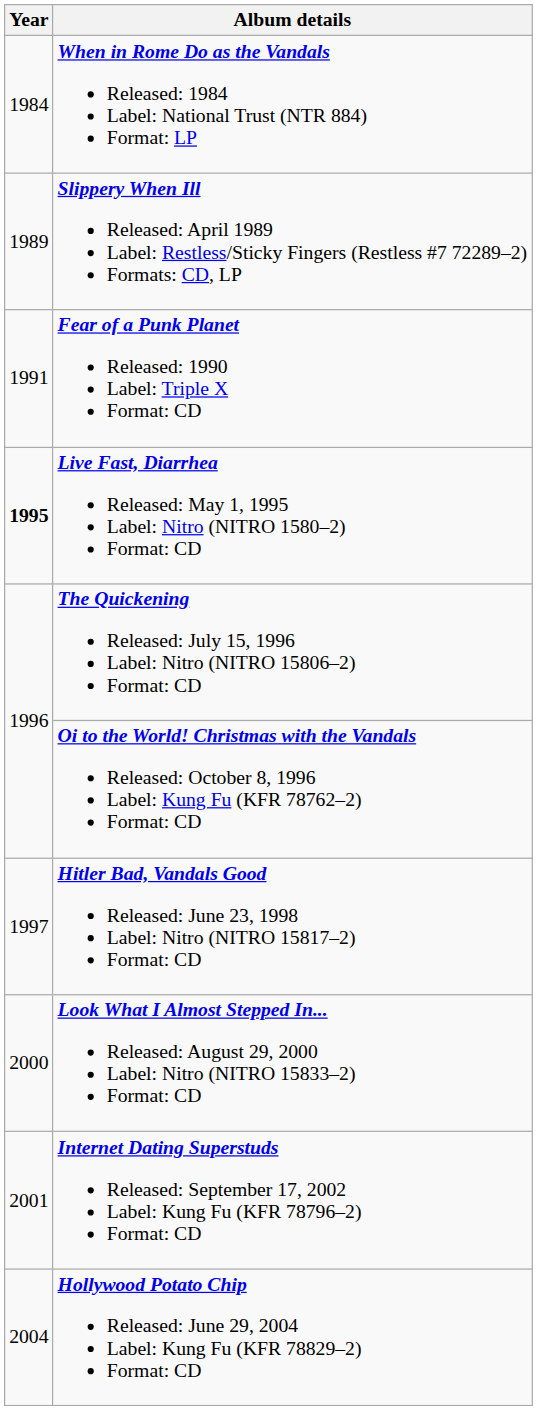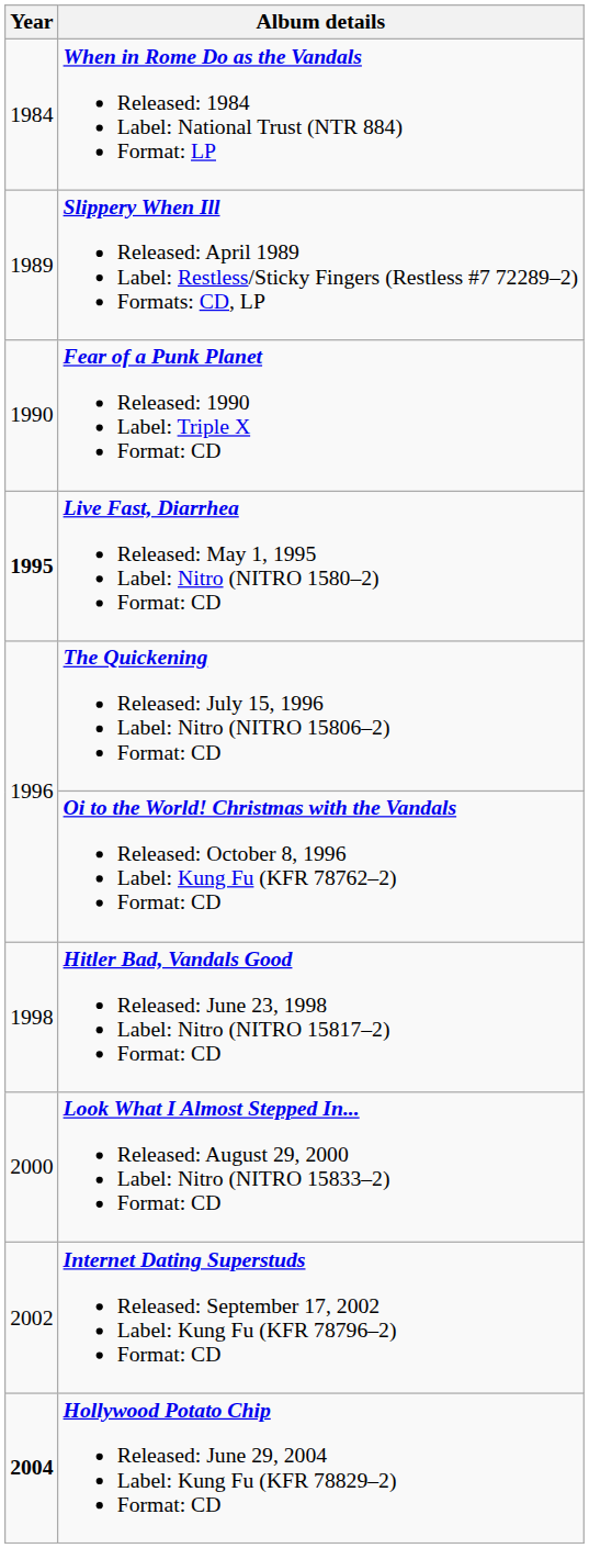row 4 | Year: 1991 -> 1990
row 8 | Year: 1997 -> 1998
row 10 | Year: 2001 -> 2002
row 11 | Year: normal -> bold
